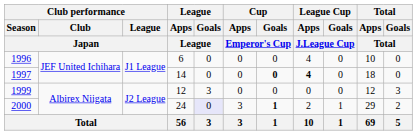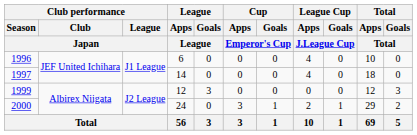1997 | Cup / Goals / Emperor's Cup: bold -> normal
1997 | League Cup / Apps / J.League Cup: bold -> normal
2000 | League / Goals / League: lavender background -> no background
2000 | Cup / Goals / Emperor's Cup: bold -> normal
